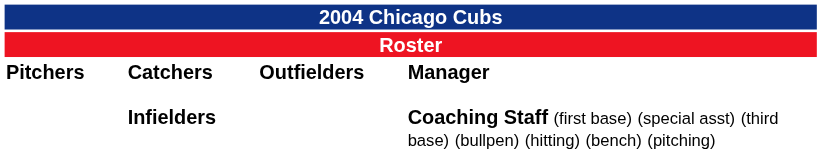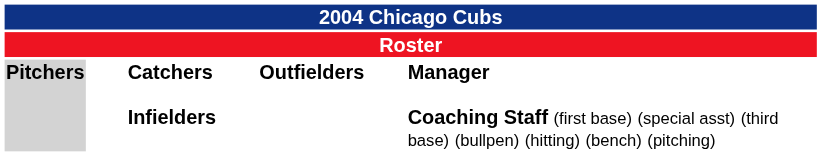Pitchers | column 1: no background -> lightgrey background
